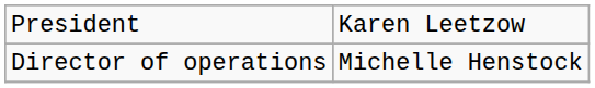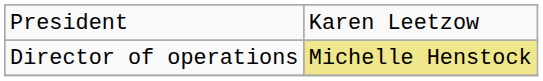Director of operations | column 2: no background -> khaki background
